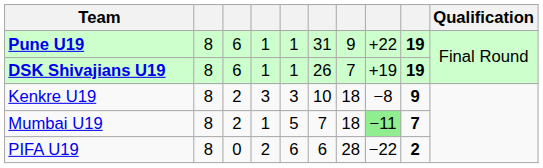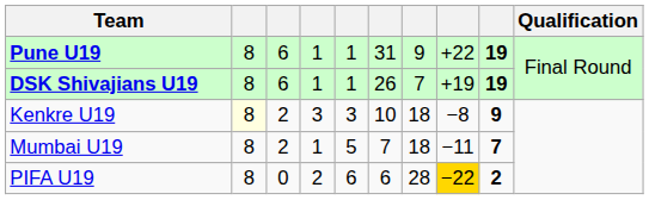Kenkre U19 | column 2: no background -> lightyellow background
Mumbai U19 | column 8: lightgreen background -> no background
PIFA U19 | column 8: no background -> gold background
